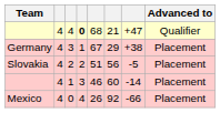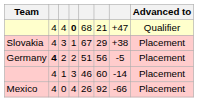row 3 | Team: Germany -> Slovakia
row 4 | Team: Slovakia -> Germany
row 4 | column 2: normal -> bold
